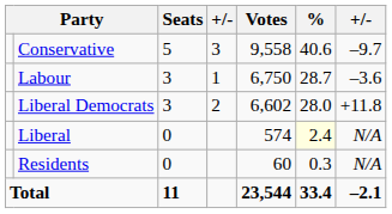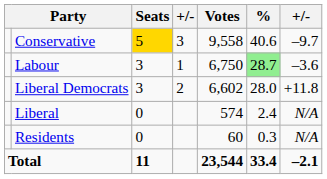Conservative | Seats: no background -> gold background
Labour | %: no background -> lightgreen background
Liberal | %: lightyellow background -> no background
